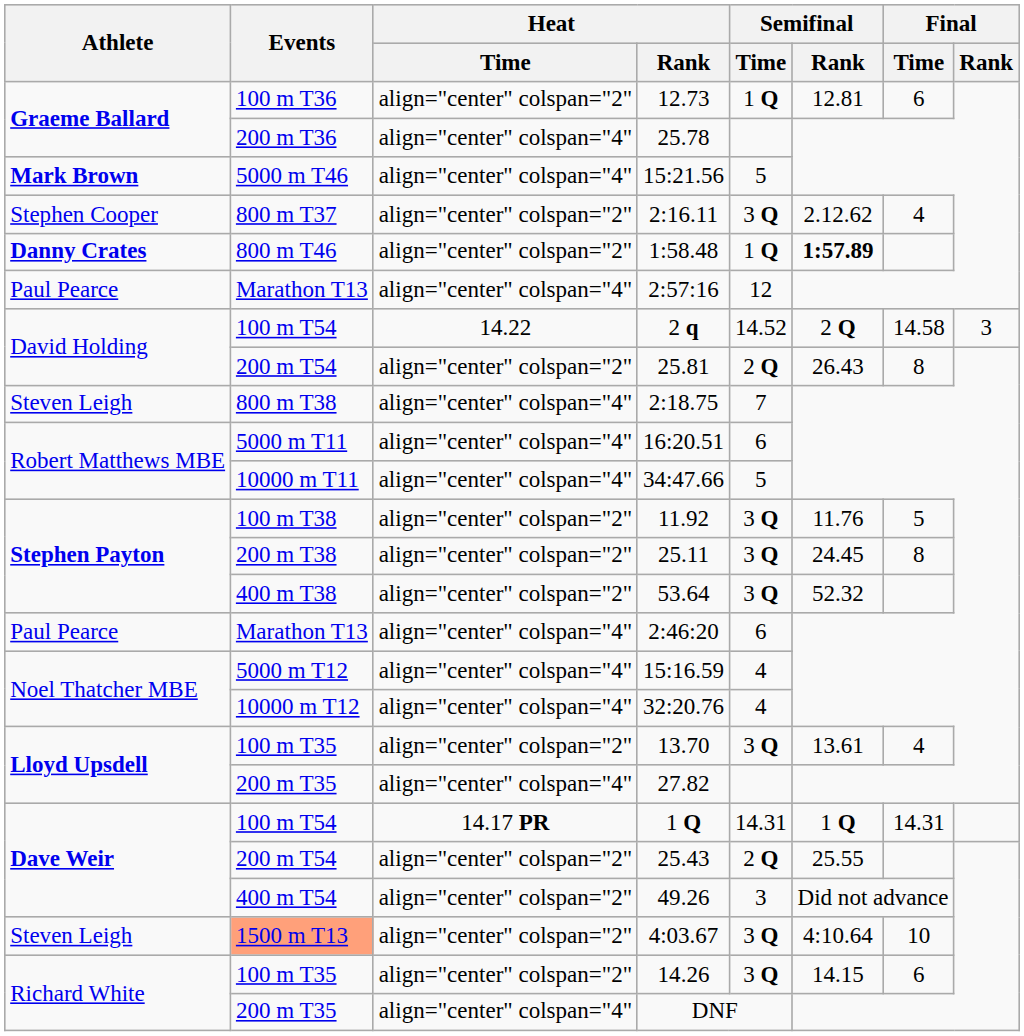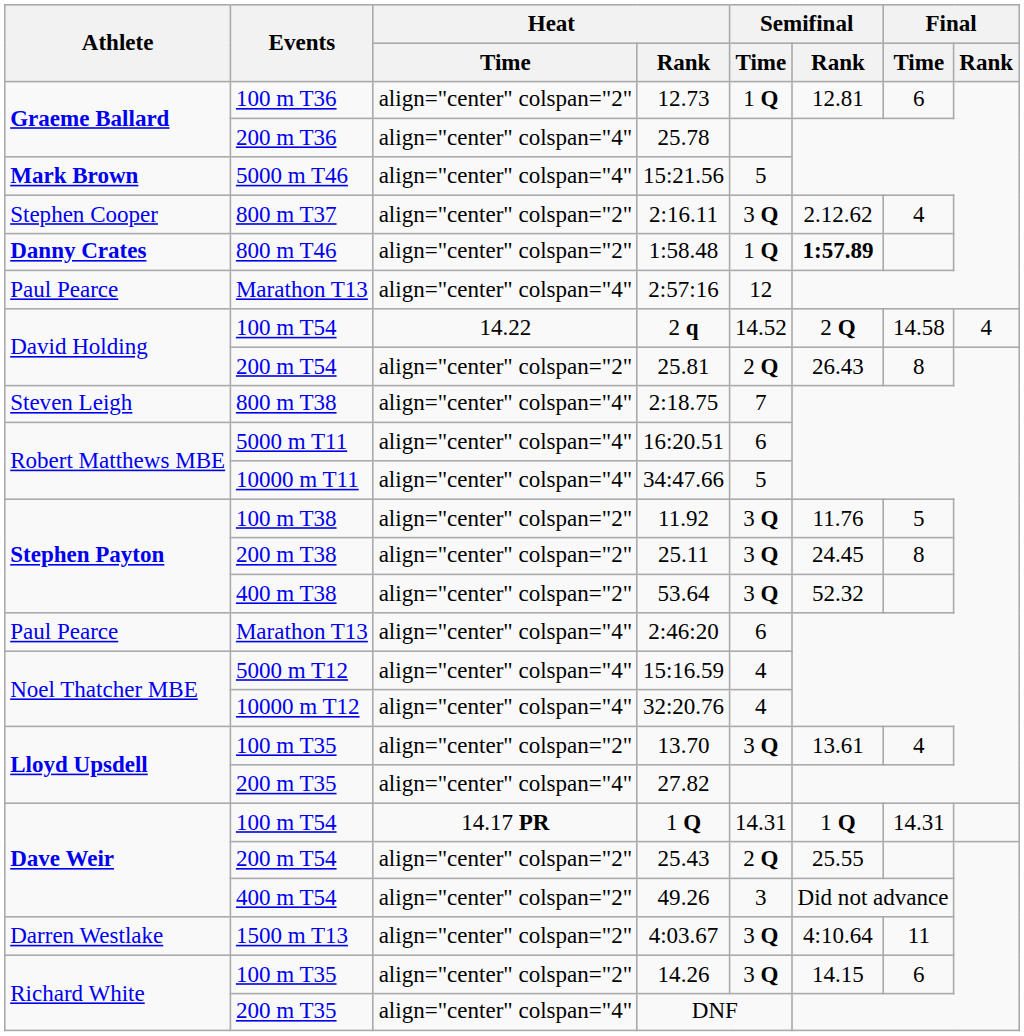2 q | Final / Rank: 3 -> 4
4:03.67 | Athlete: Steven Leigh -> Darren Westlake
4:03.67 | Events: lightsalmon background -> no background
4:03.67 | Final / Time: 10 -> 11
